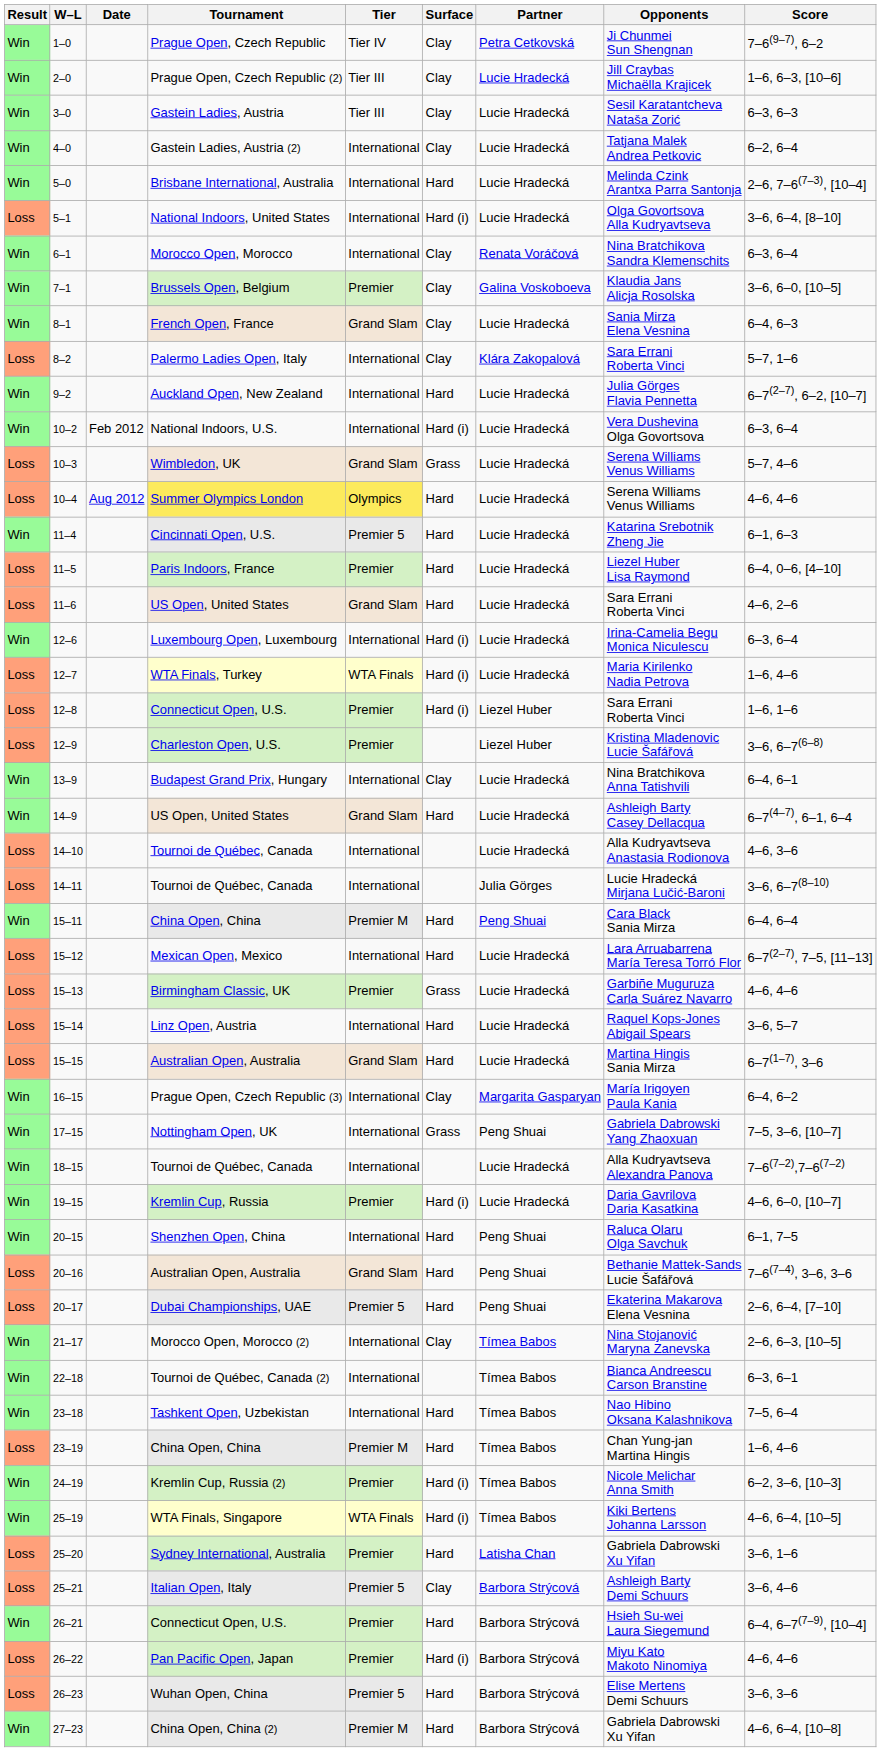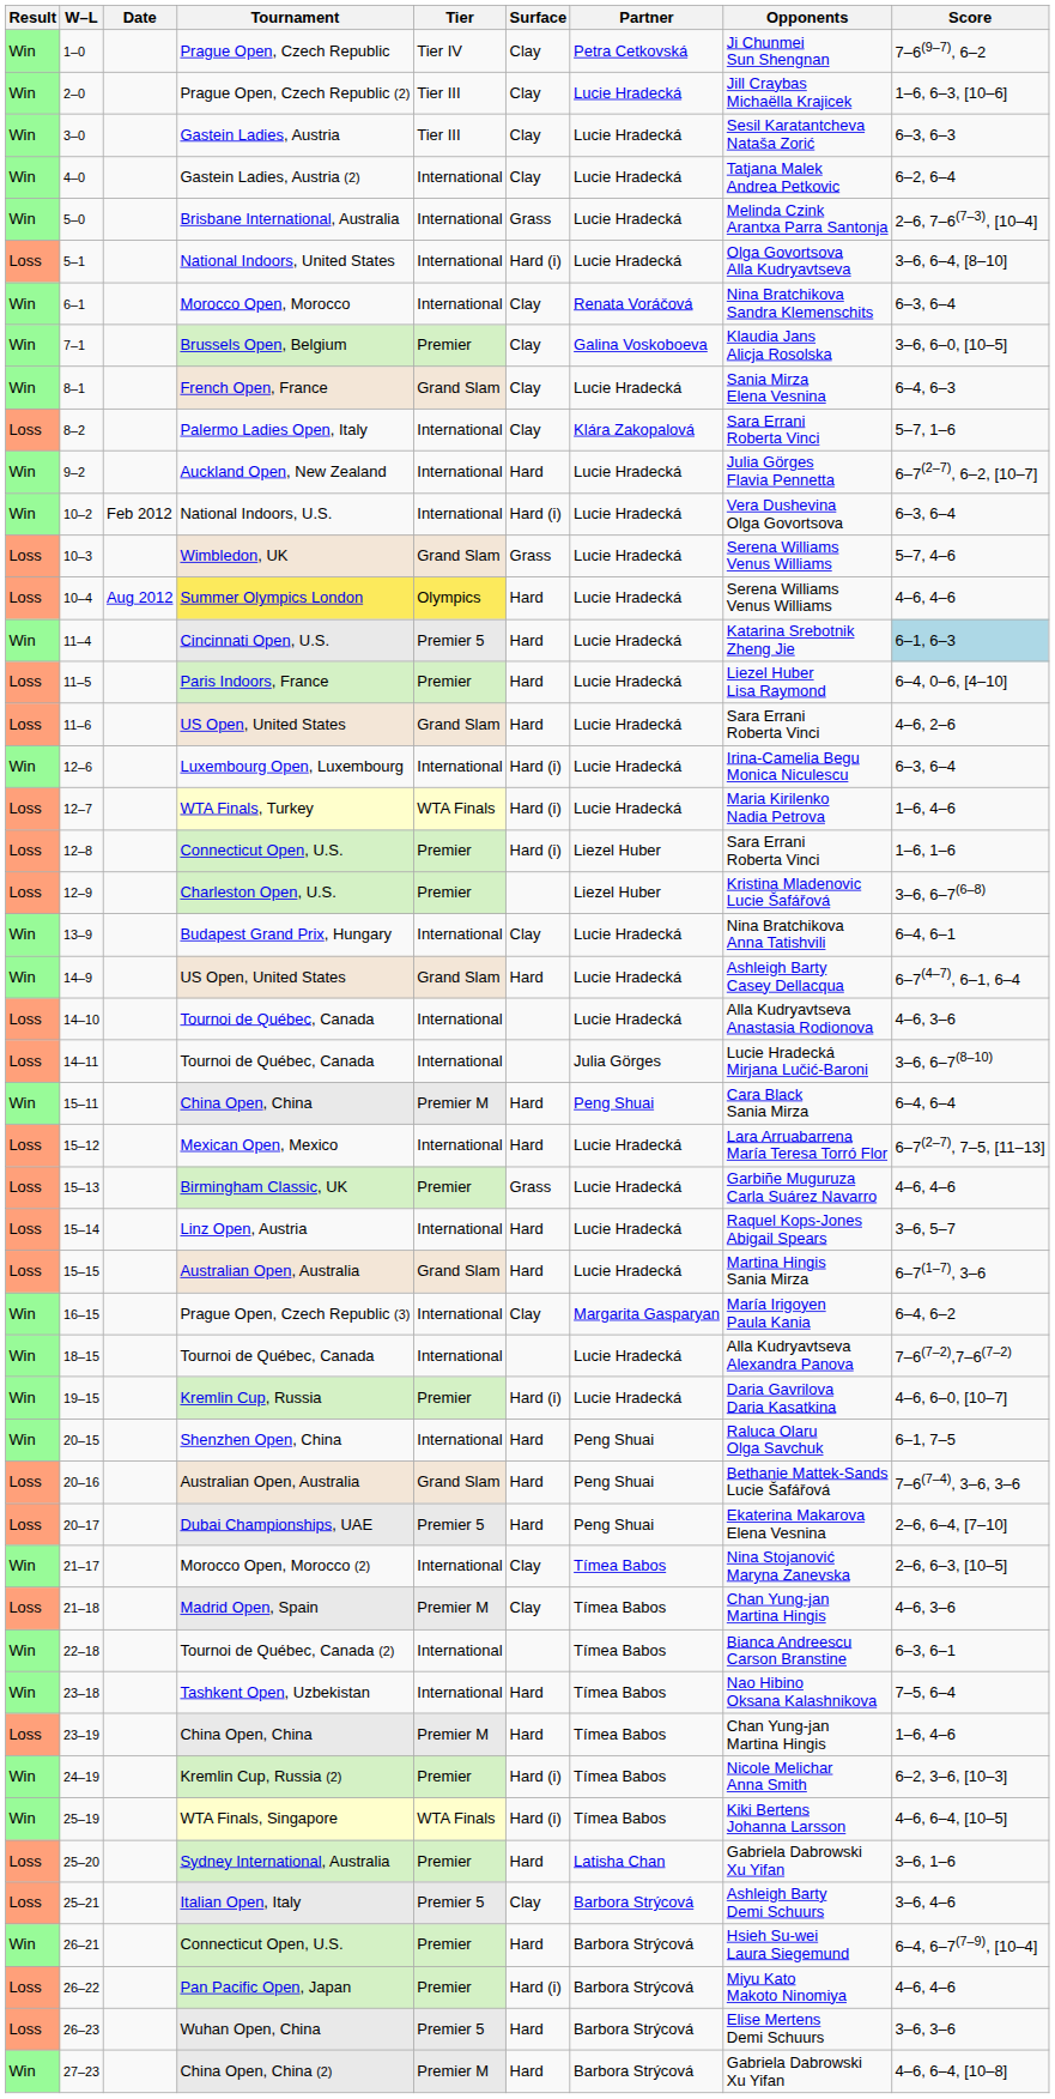5–0 | Surface: Hard -> Grass
11–4 | Score: no background -> lightblue background
- row: Win | 17–15 | Nottingham Open, UK | International | Grass | Peng Shuai | Gabriela Dabrowski Yang Zhaoxuan | 7–5, 3–6, [10–7]
+ row: Loss | 21–18 | Madrid Open, Spain | Premier M | Clay | Tímea Babos | Chan Yung-jan Martina Hingis | 4–6, 3–6
